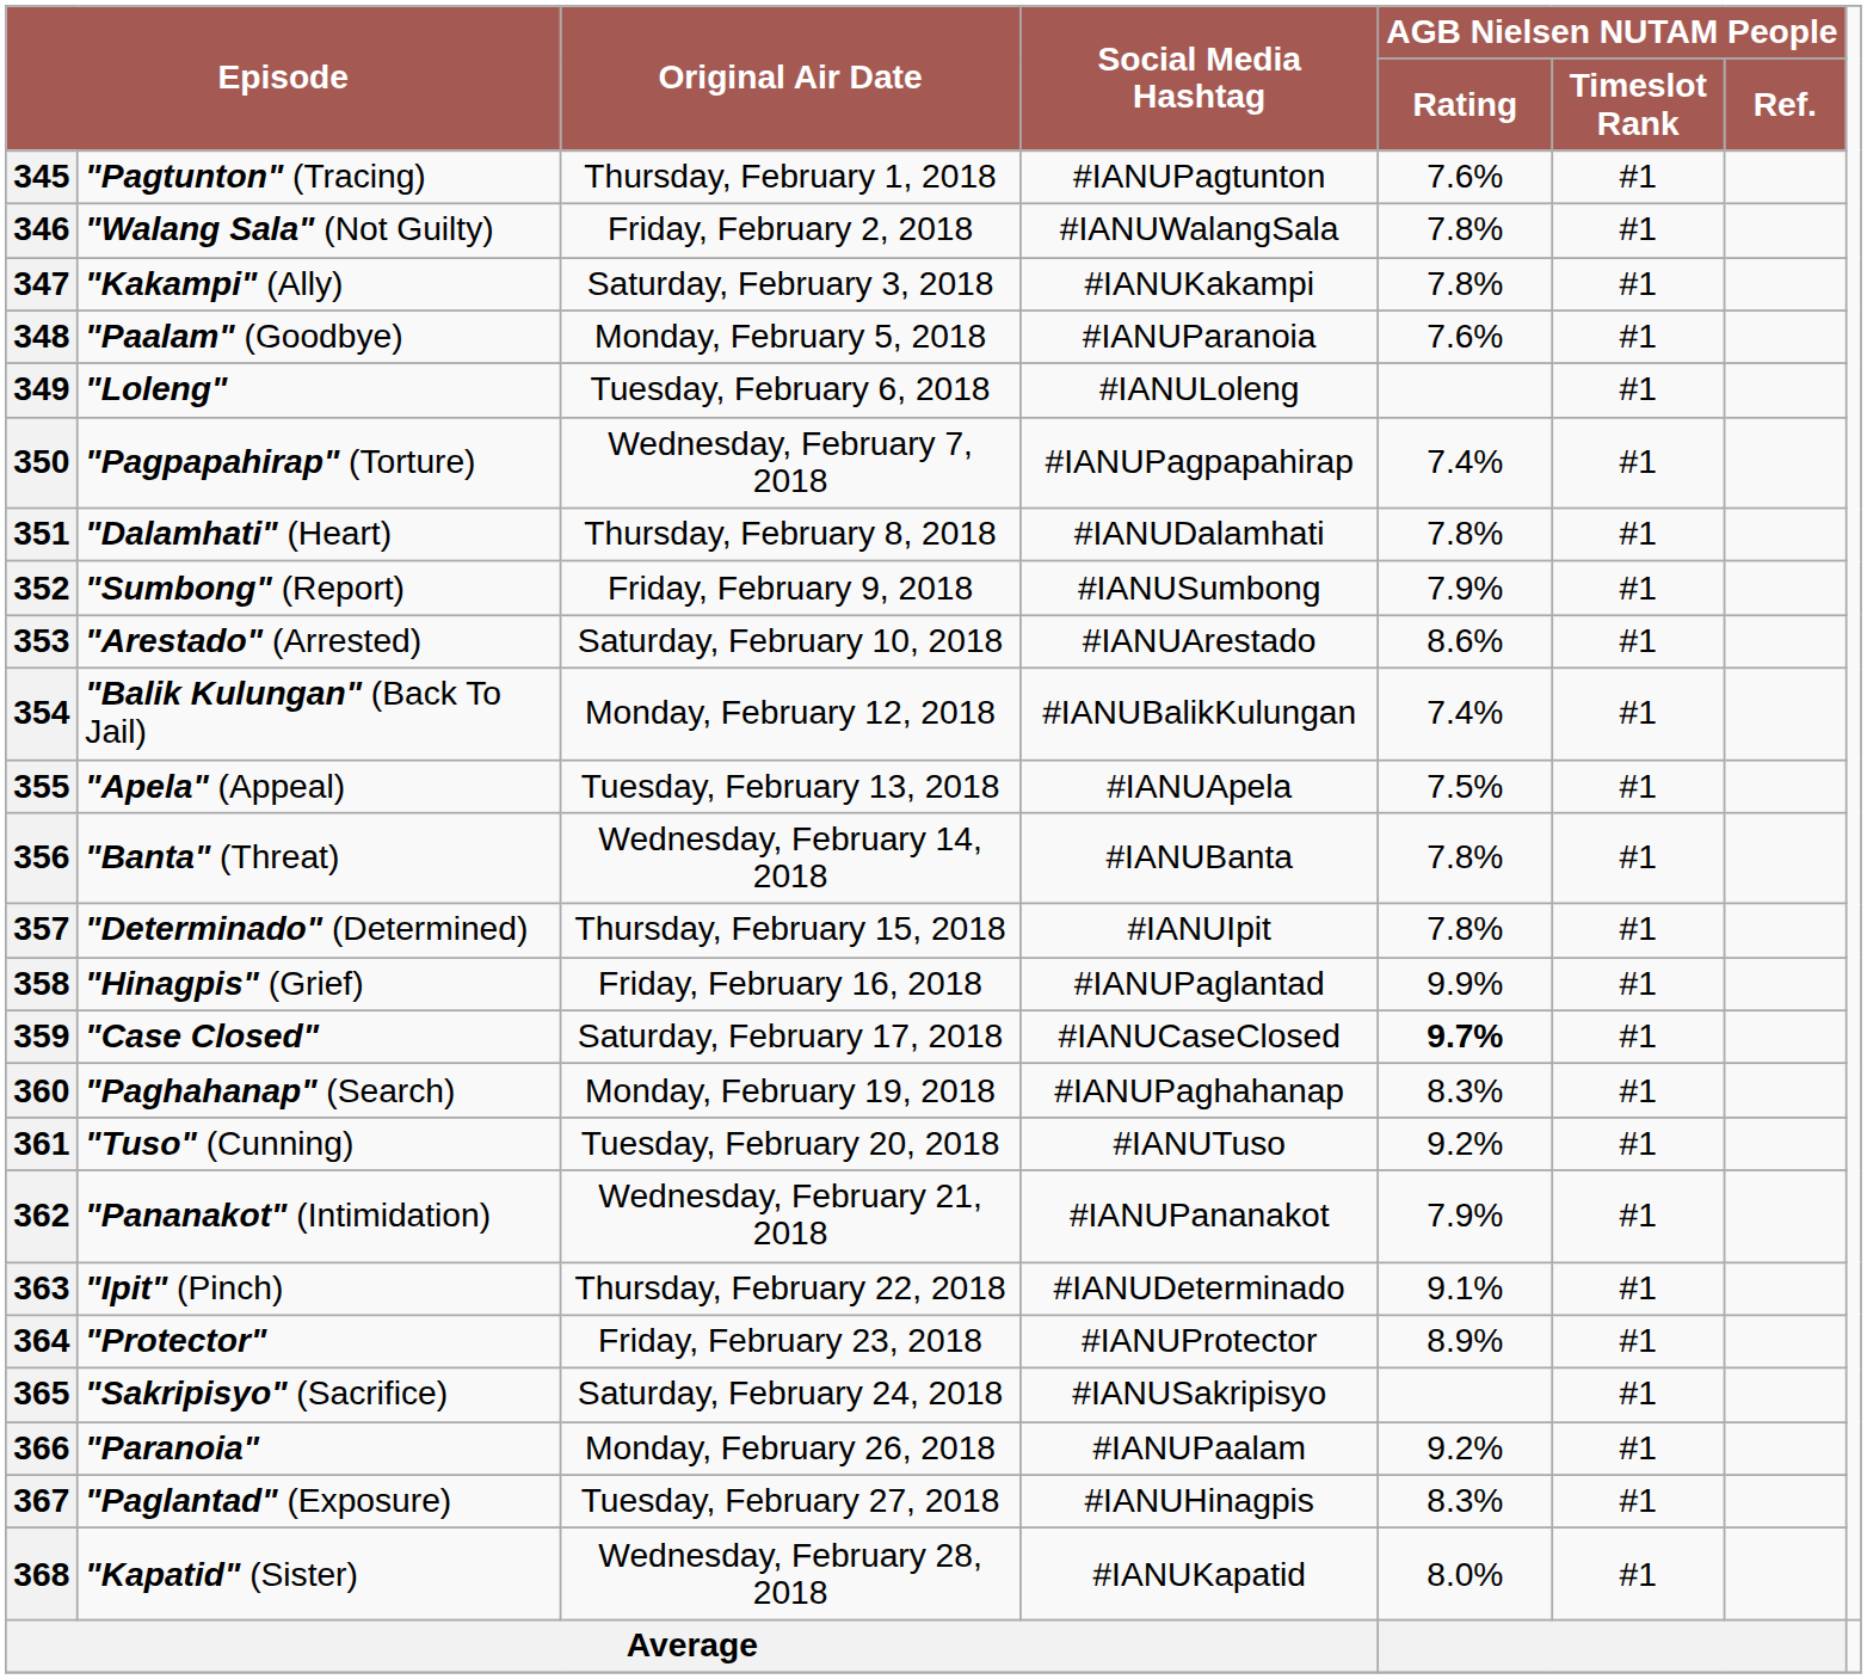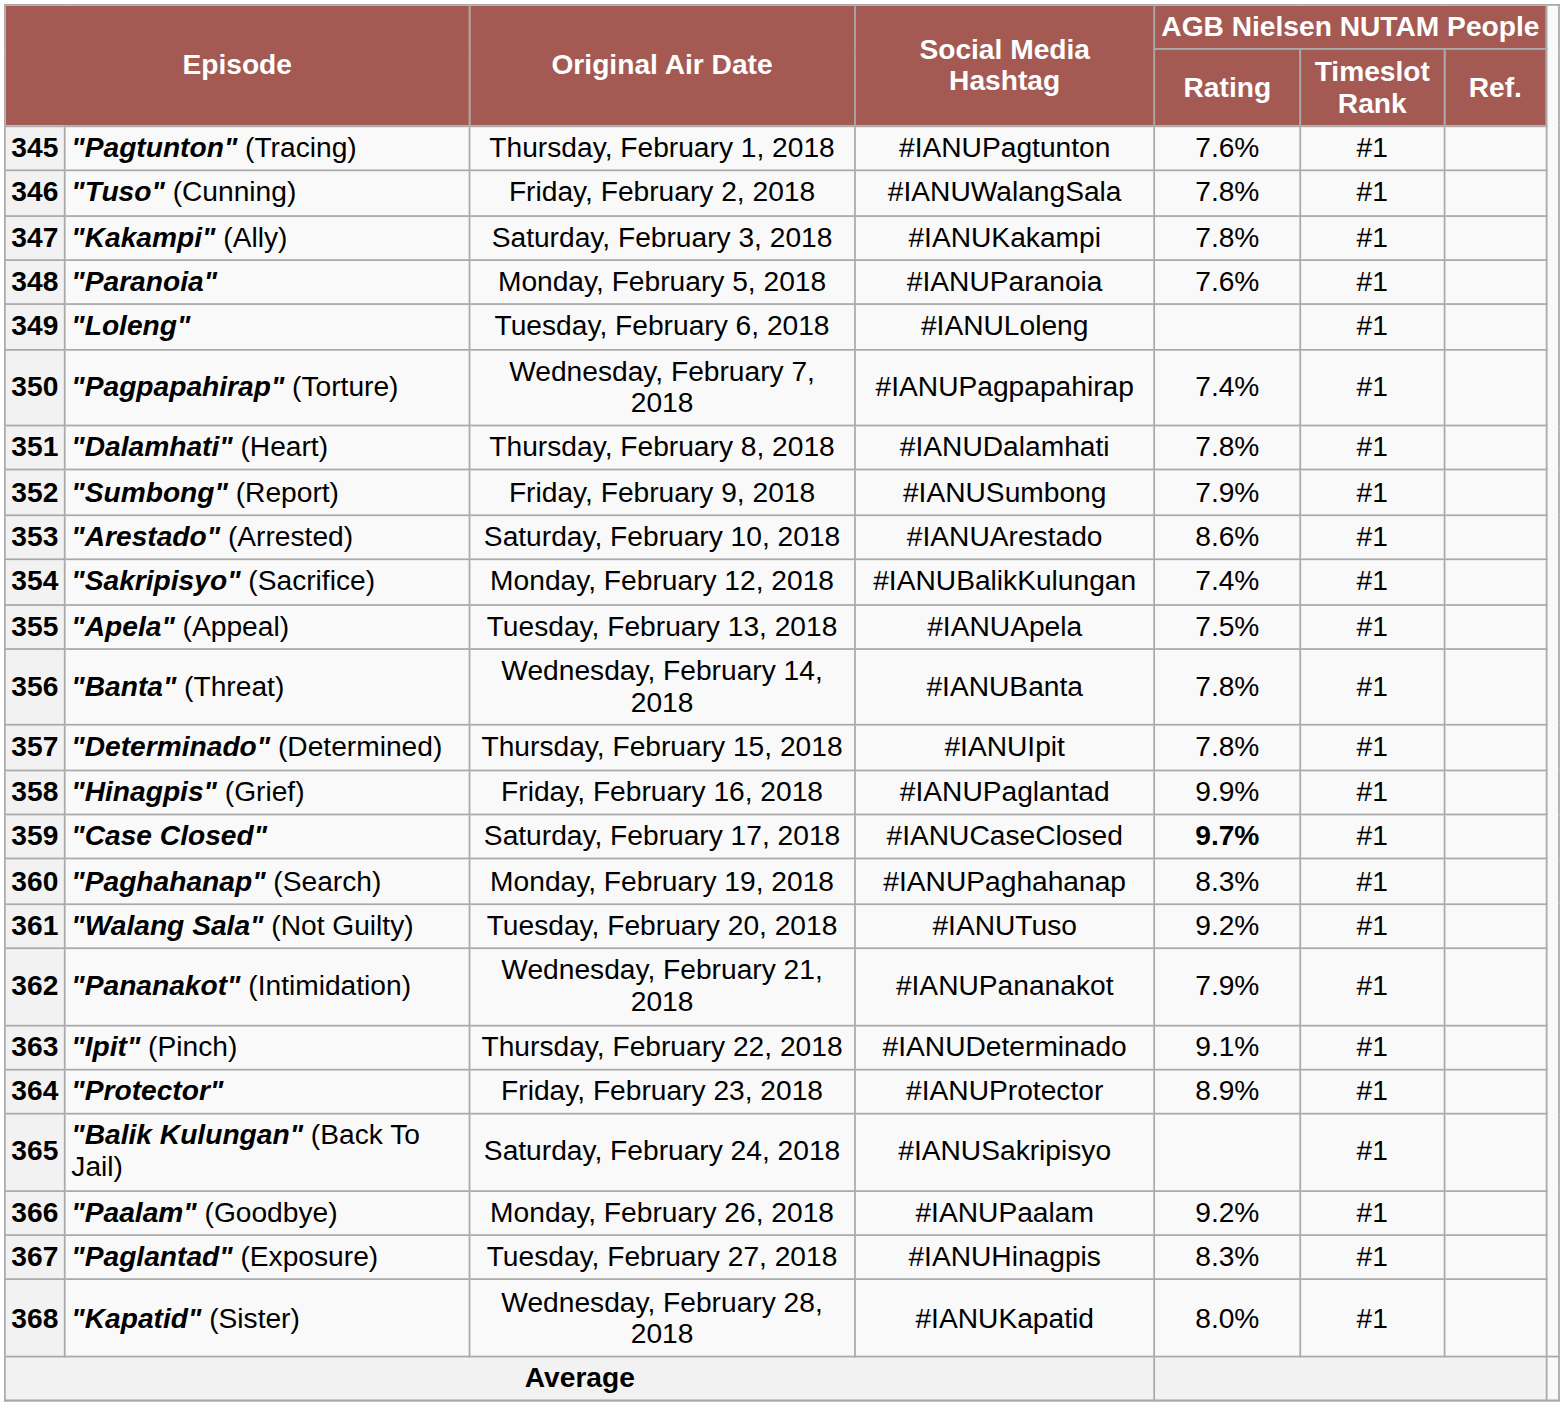346 | column 2: "Walang Sala" (Not Guilty) -> "Tuso" (Cunning)
348 | column 2: "Paalam" (Goodbye) -> "Paranoia"
354 | column 2: "Balik Kulungan" (Back To Jail) -> "Sakripisyo" (Sacrifice)
361 | column 2: "Tuso" (Cunning) -> "Walang Sala" (Not Guilty)
365 | column 2: "Sakripisyo" (Sacrifice) -> "Balik Kulungan" (Back To Jail)
366 | column 2: "Paranoia" -> "Paalam" (Goodbye)
